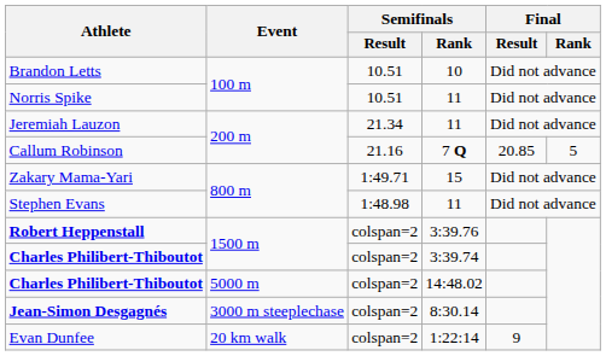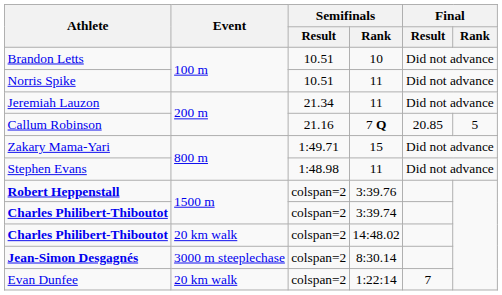Charles Philibert-Thiboutot / 14:48.02 | Event: 5000 m -> 20 km walk
Evan Dunfee | Final / Result: 9 -> 7
